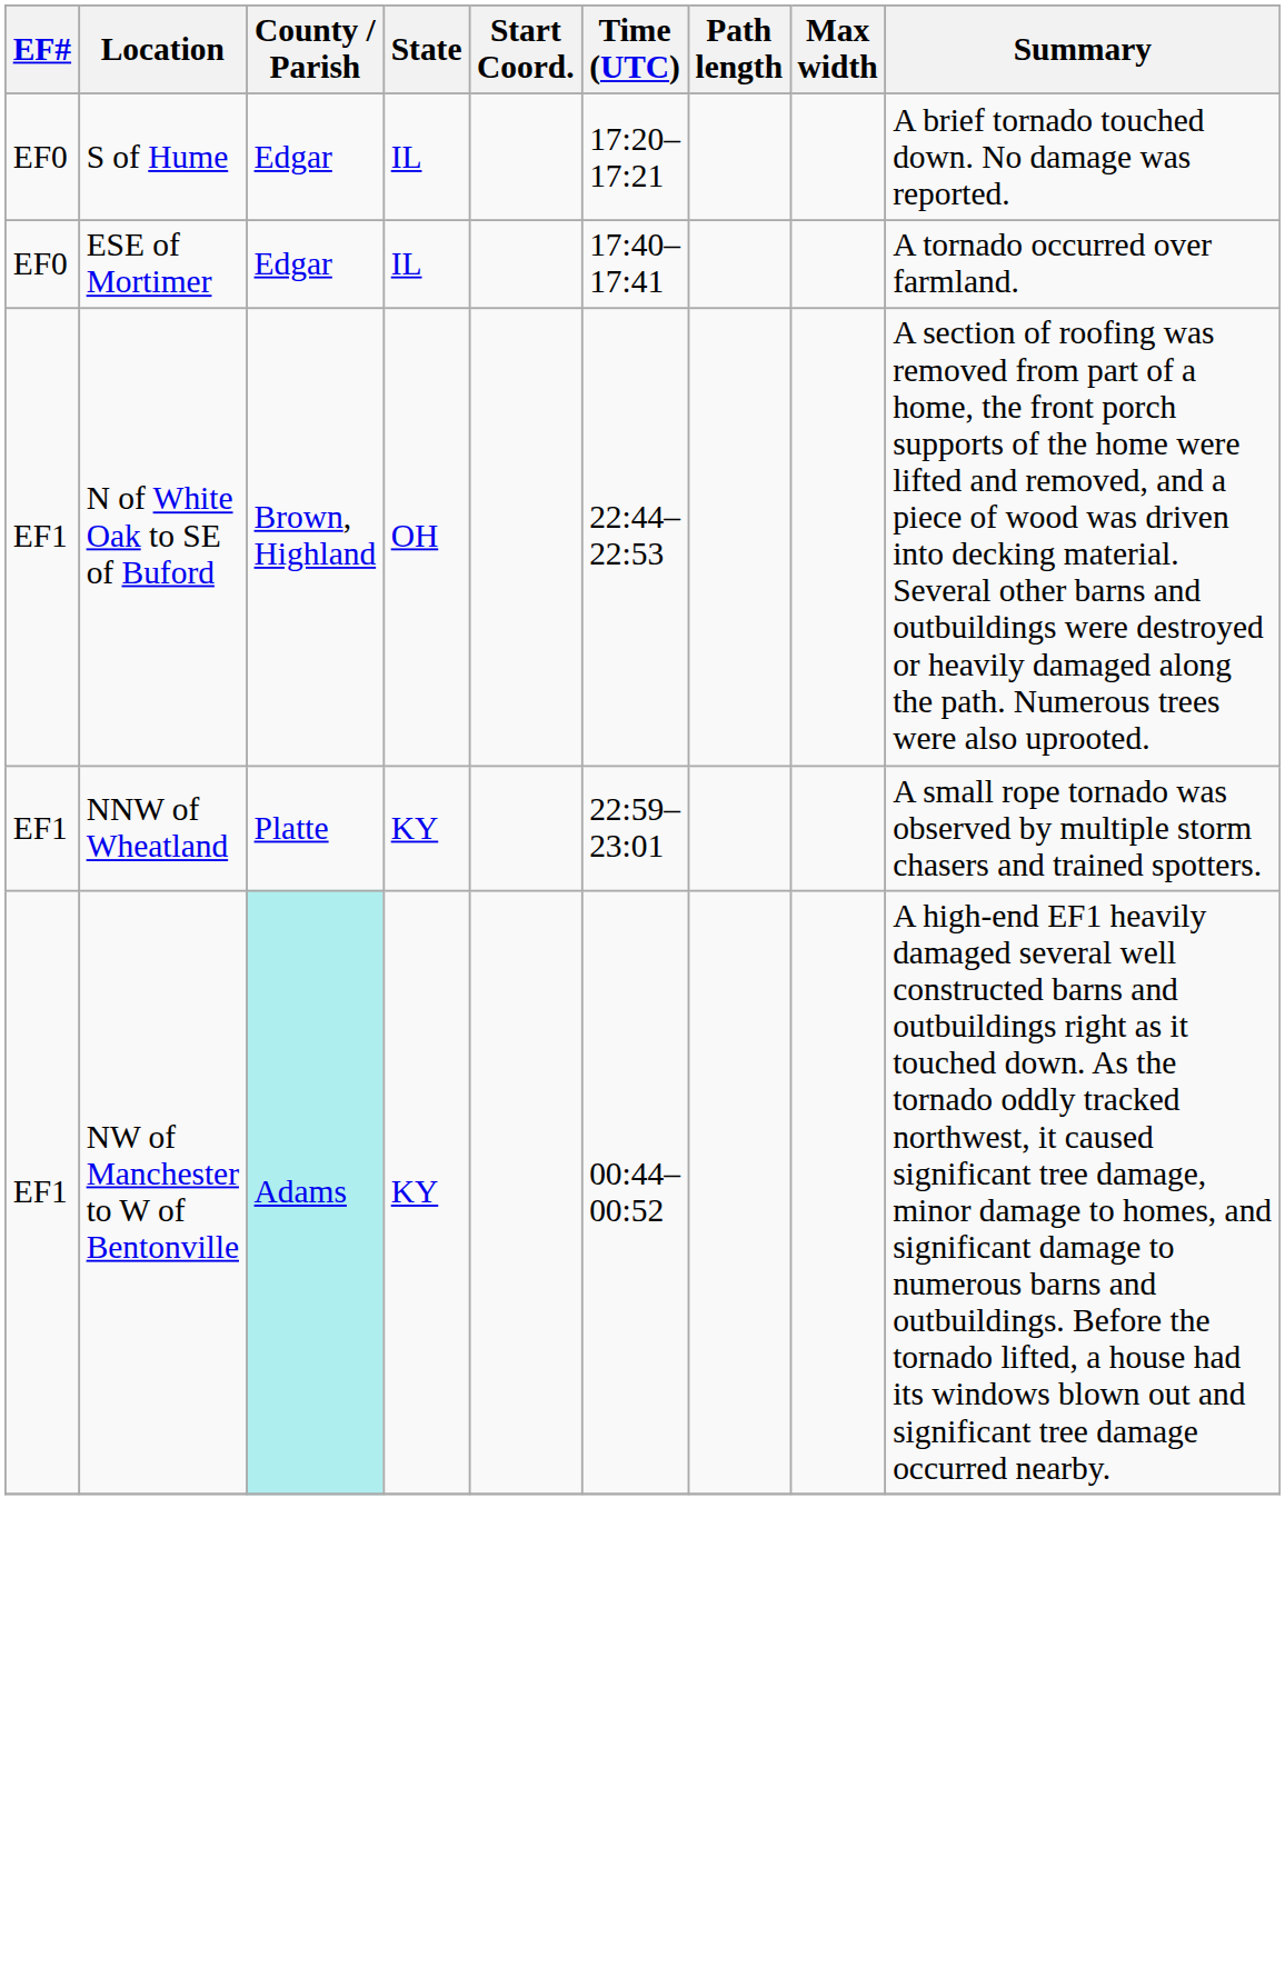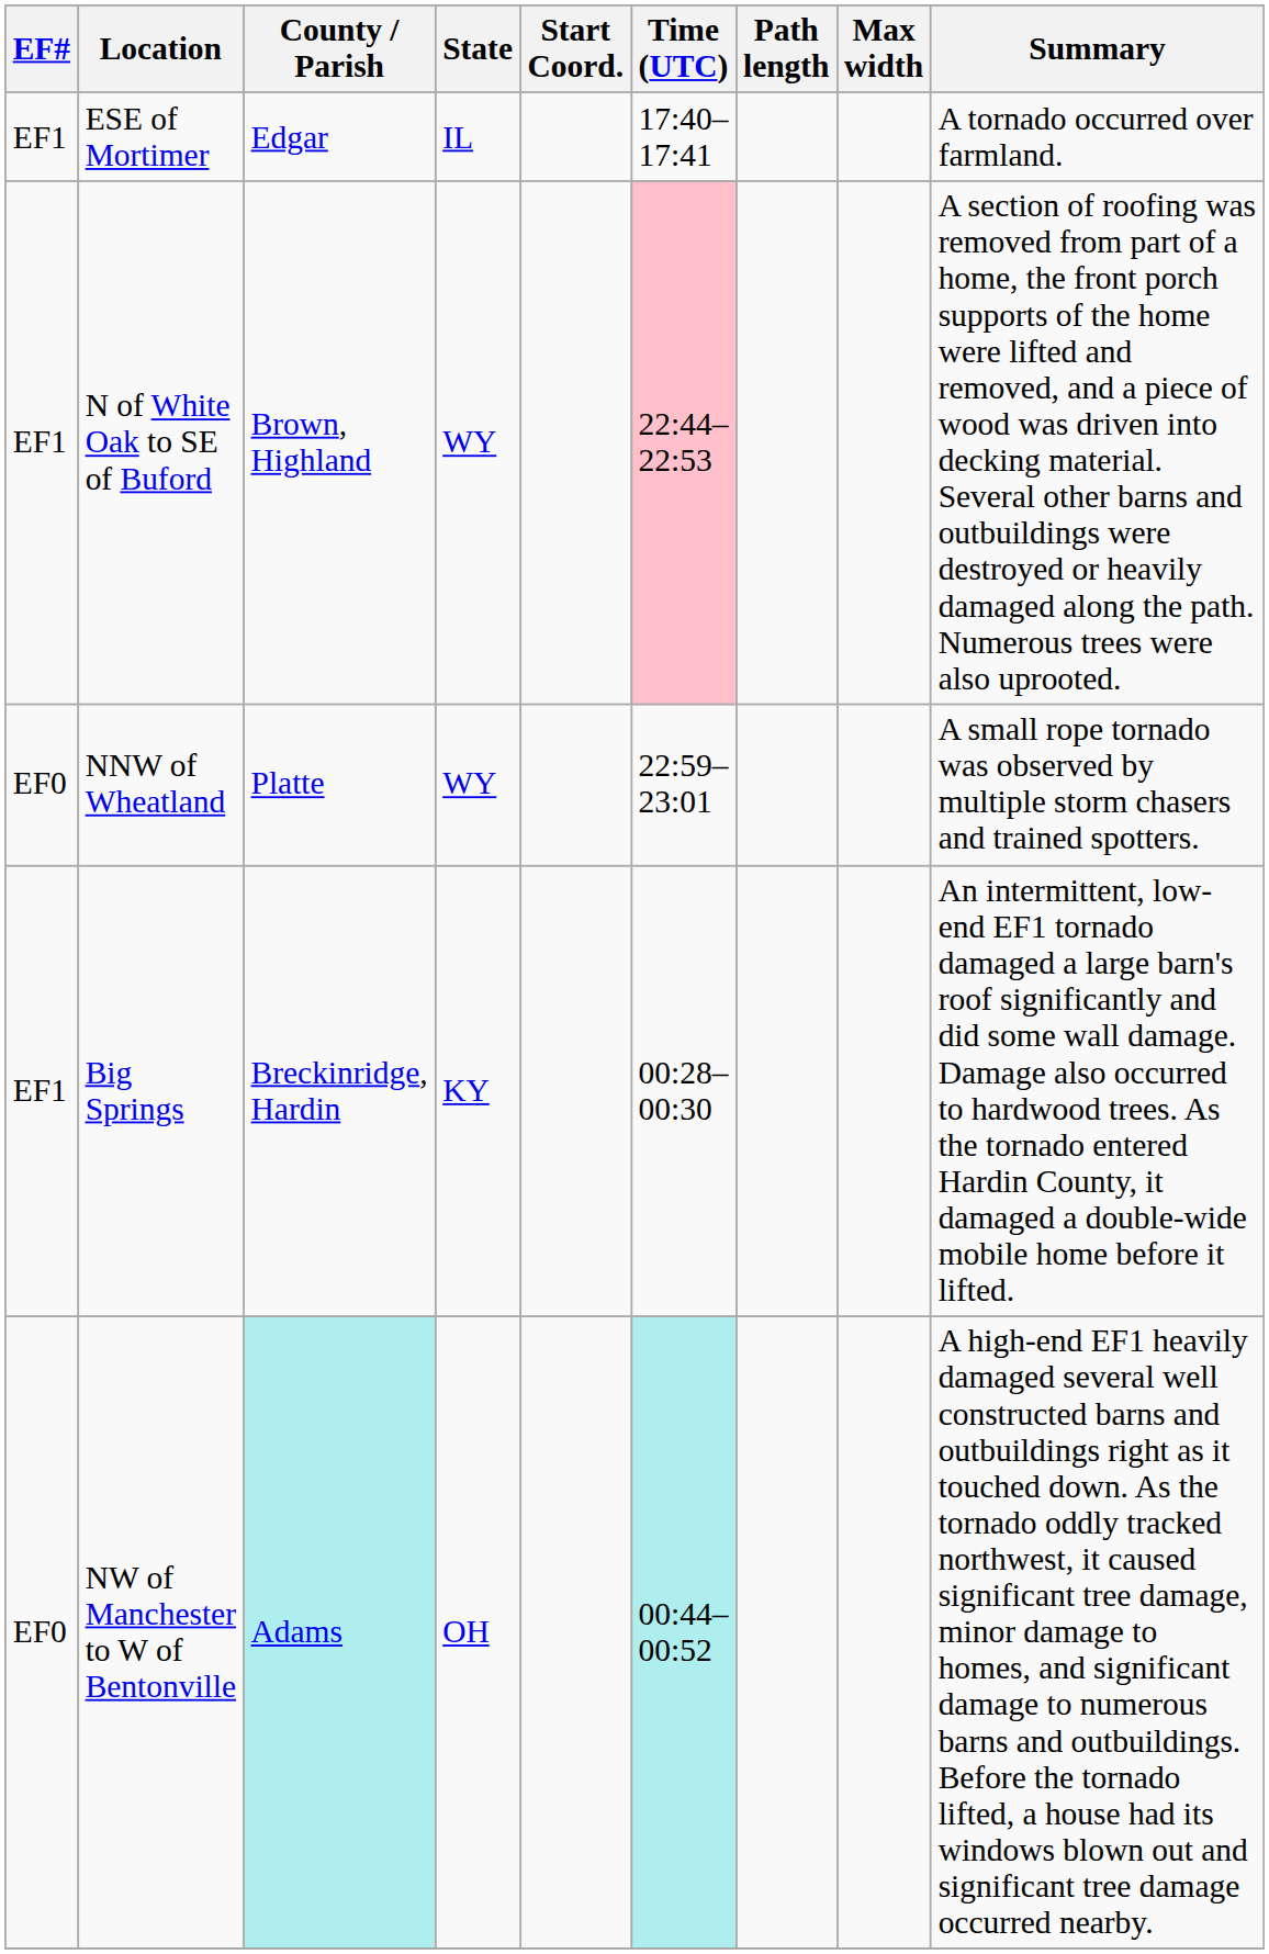- row: EF0 | S of Hume | Edgar | IL | 17:20–17:21 | A brief tornado touched down. No damage was reported.
ESE of Mortimer | EF#: EF0 -> EF1
N of White Oak to SE of Buford | State: OH -> WY
N of White Oak to SE of Buford | Time (UTC): no background -> pink background
NNW of Wheatland | EF#: EF1 -> EF0
NNW of Wheatland | State: KY -> WY
+ row: EF1 | Big Springs | Breckinridge, Hardin | KY | 00:28–00:30 | An intermittent, low-end EF1 tornado damaged a large barn's roof significantly and did some wall damage. Damage also occurred to hardwood trees. As the tornado entered Hardin County, it damaged a double-wide mobile home before it lifted.
NW of Manchester to W of Bentonville | EF#: EF1 -> EF0
NW of Manchester to W of Bentonville | State: KY -> OH
NW of Manchester to W of Bentonville | Time (UTC): no background -> paleturquoise background
